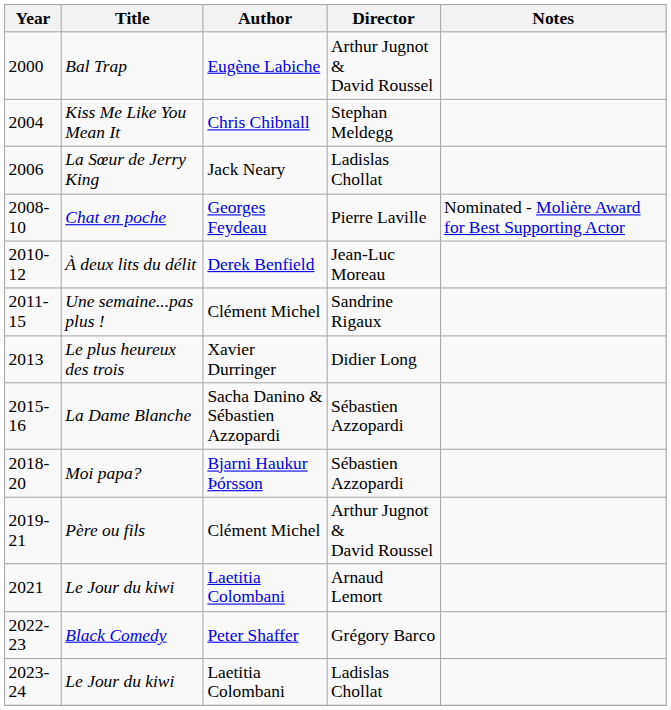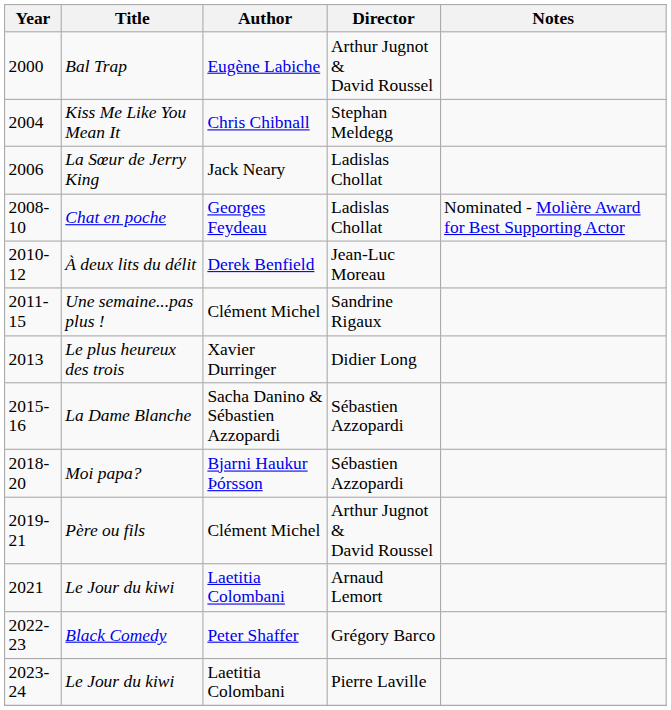Chat en poche | Director: Pierre Laville -> Ladislas Chollat
2023-24 / Le Jour du kiwi | Director: Ladislas Chollat -> Pierre Laville
